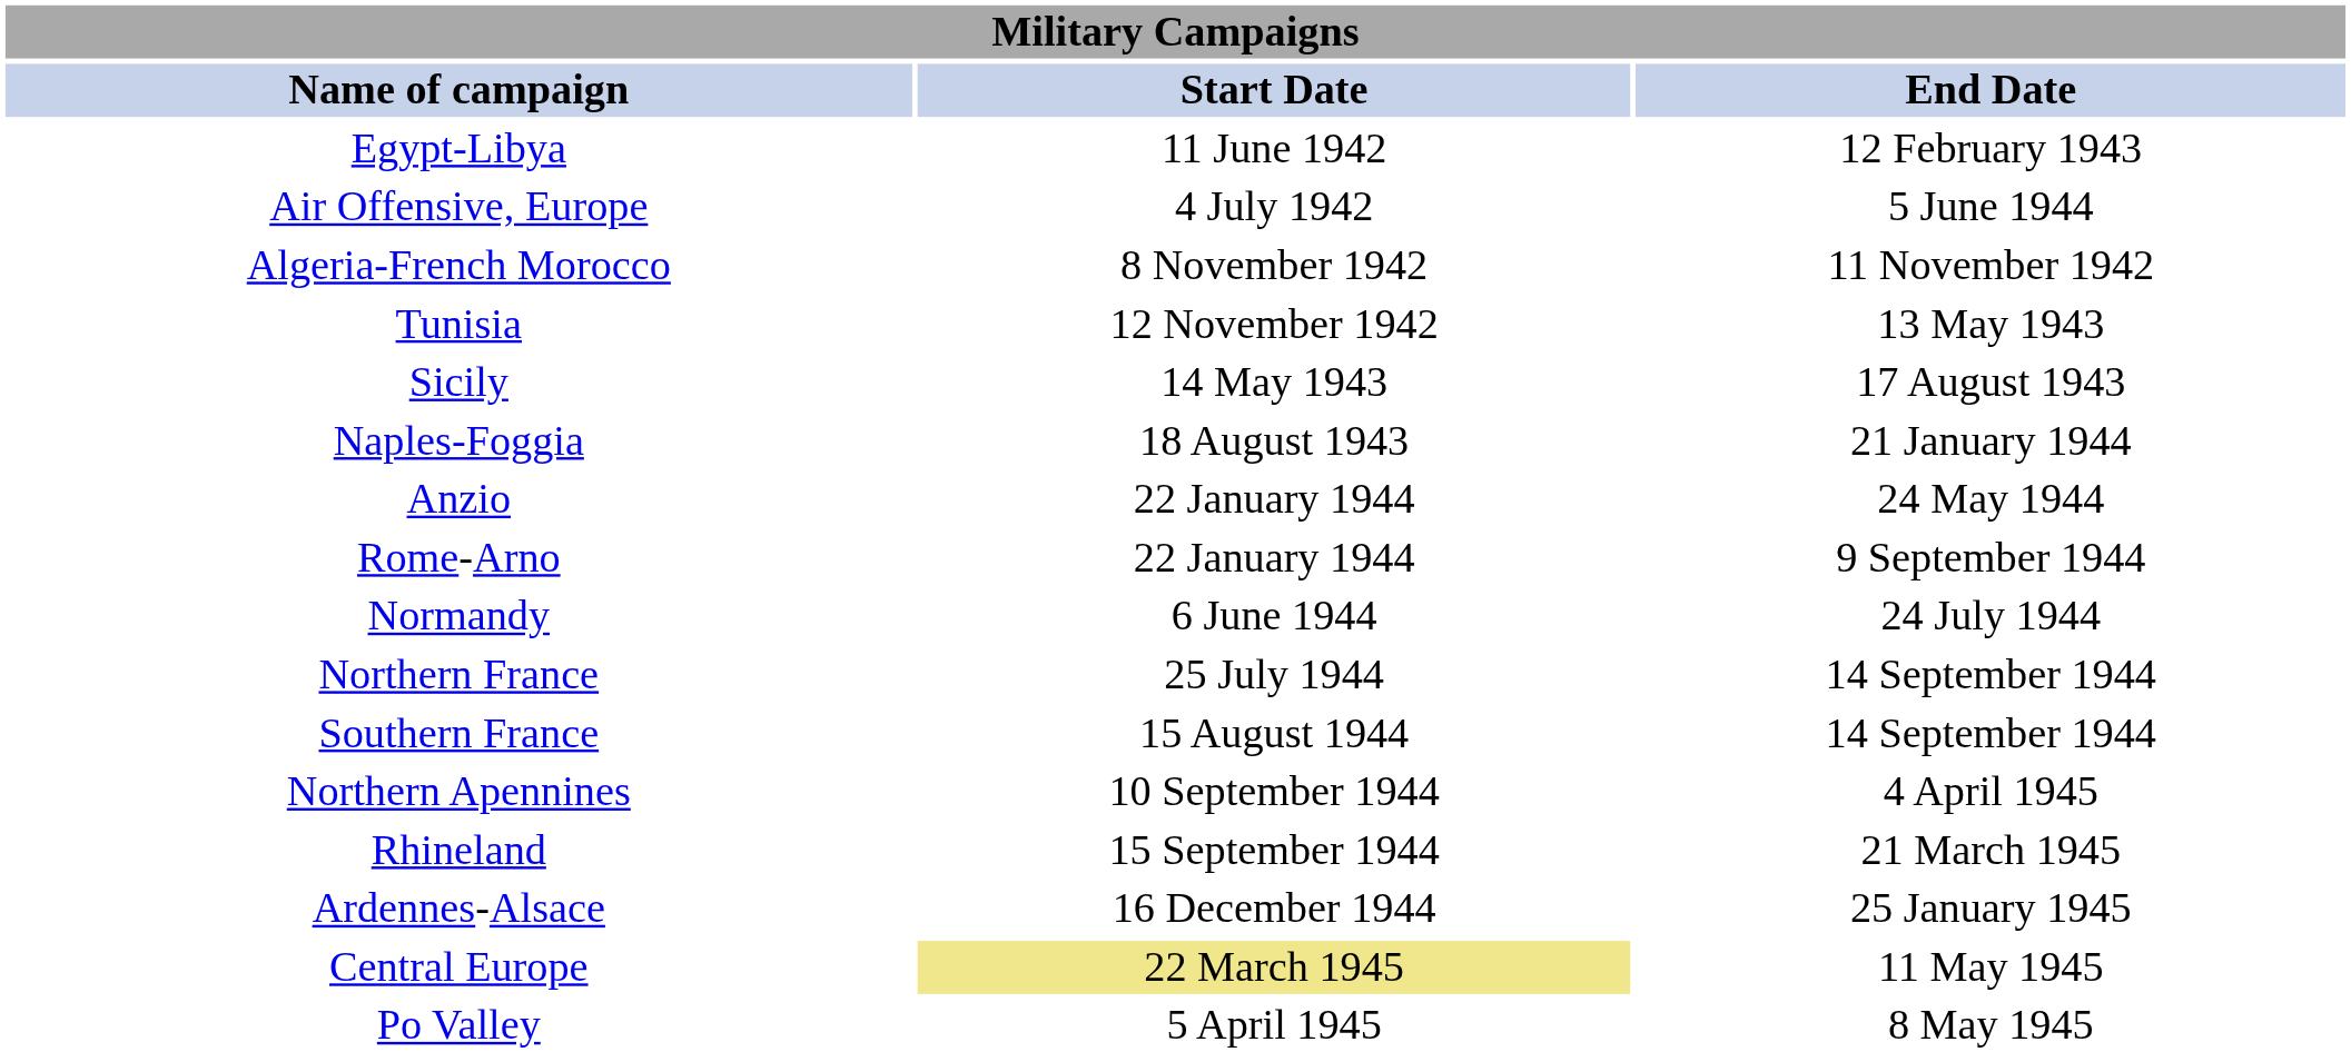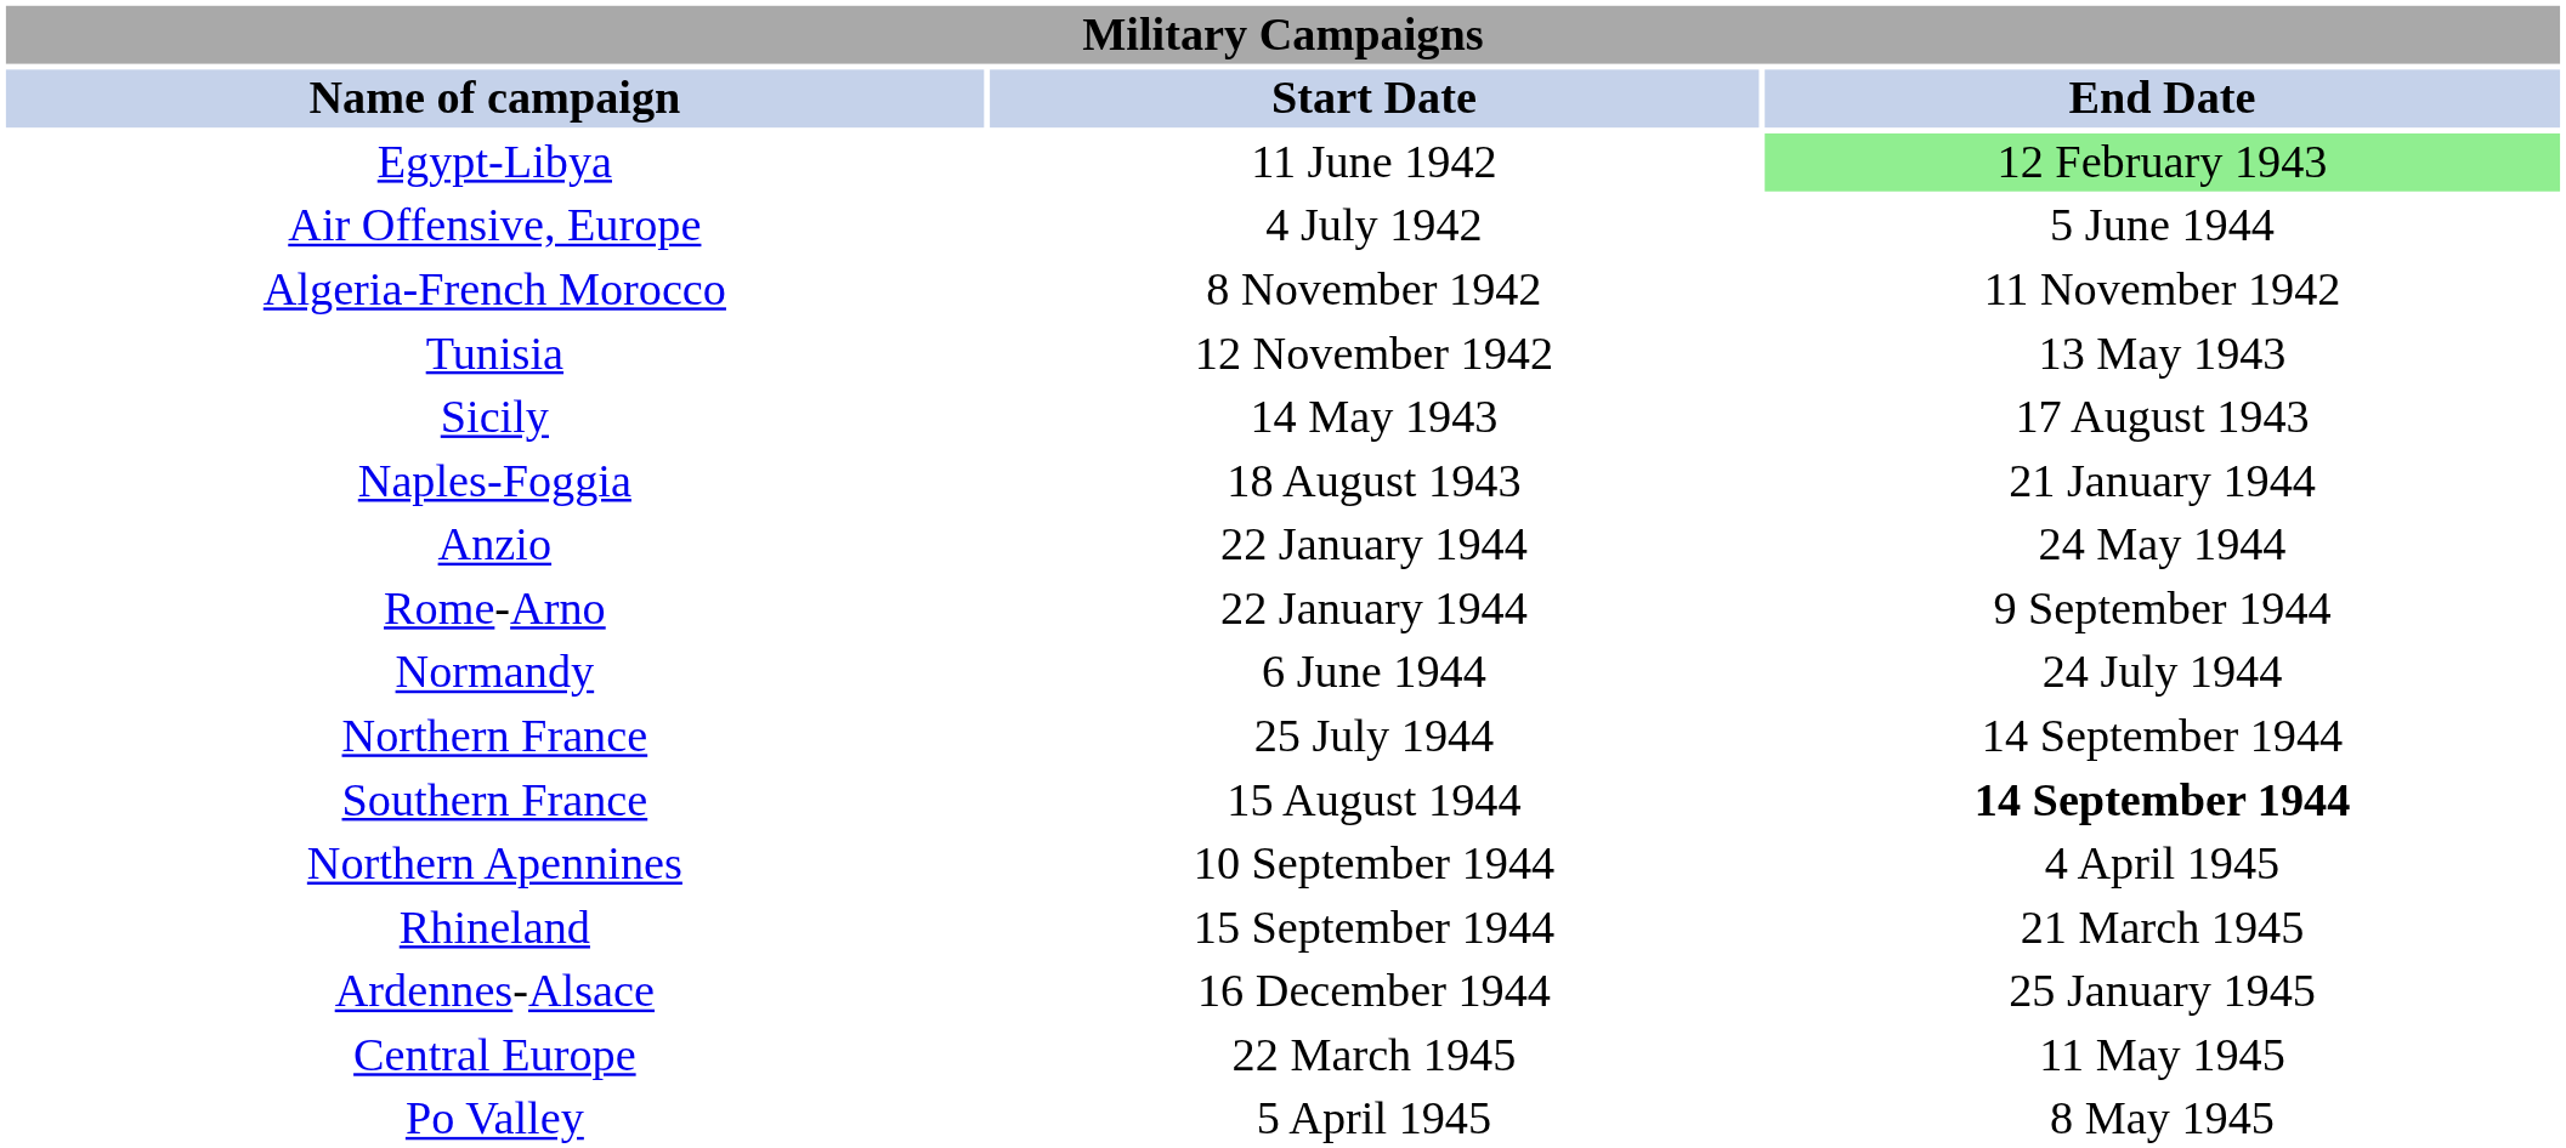Egypt-Libya | End Date: no background -> lightgreen background
Southern France | End Date: normal -> bold
Central Europe | Start Date: khaki background -> no background
